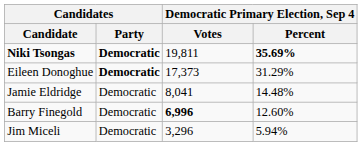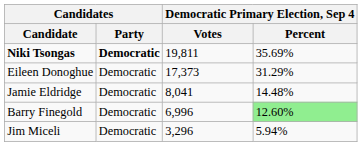Niki Tsongas | Democratic Primary Election, Sep 4 / Percent: bold -> normal
Eileen Donoghue | Candidates / Party: bold -> normal
Barry Finegold | Democratic Primary Election, Sep 4 / Votes: bold -> normal
Barry Finegold | Democratic Primary Election, Sep 4 / Percent: no background -> lightgreen background
